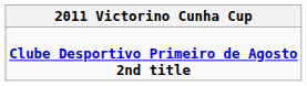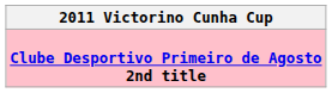row 2 | column 1: no background -> pink background
